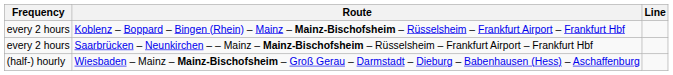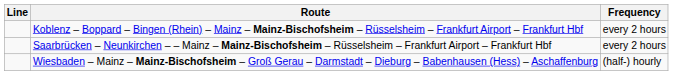columns swapped: Line <-> Frequency
